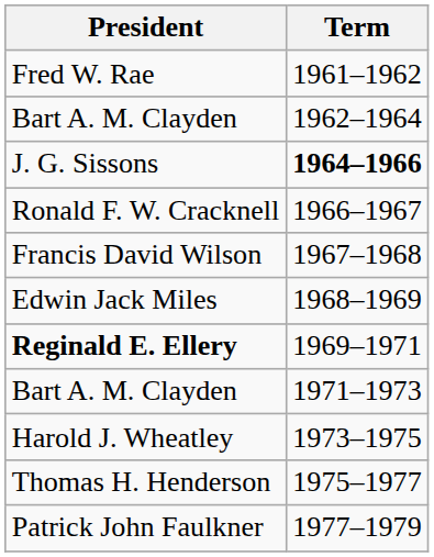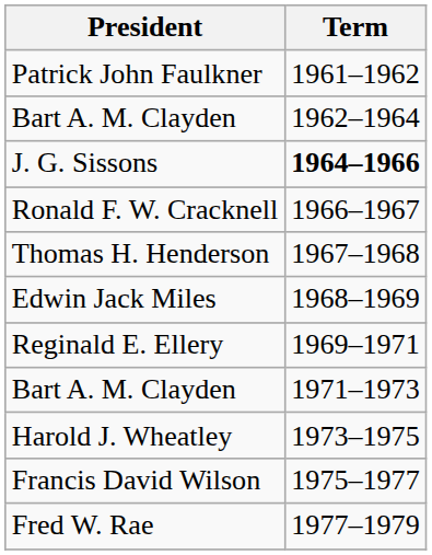row 2 | President: Fred W. Rae -> Patrick John Faulkner
row 6 | President: Francis David Wilson -> Thomas H. Henderson
row 8 | President: bold -> normal
row 11 | President: Thomas H. Henderson -> Francis David Wilson
row 12 | President: Patrick John Faulkner -> Fred W. Rae
